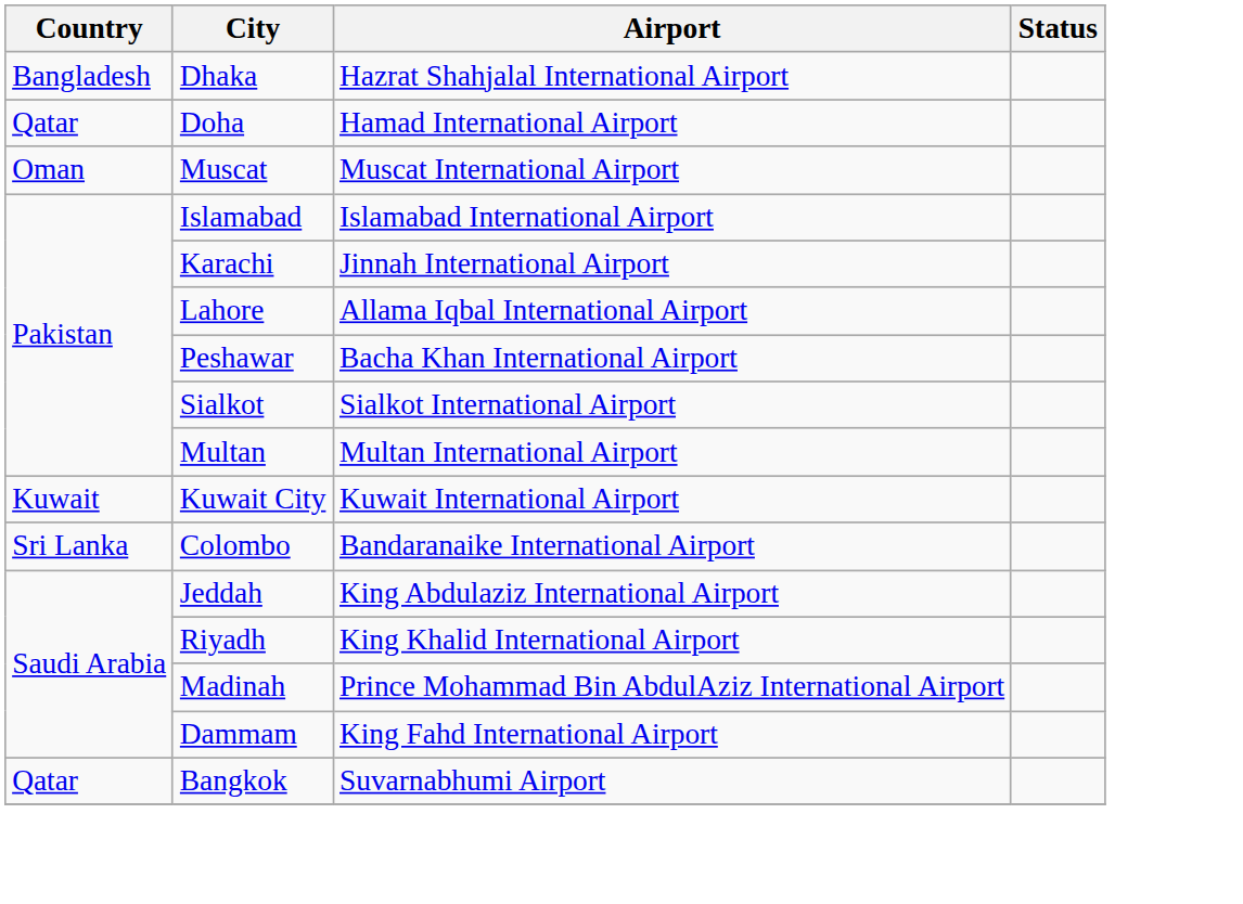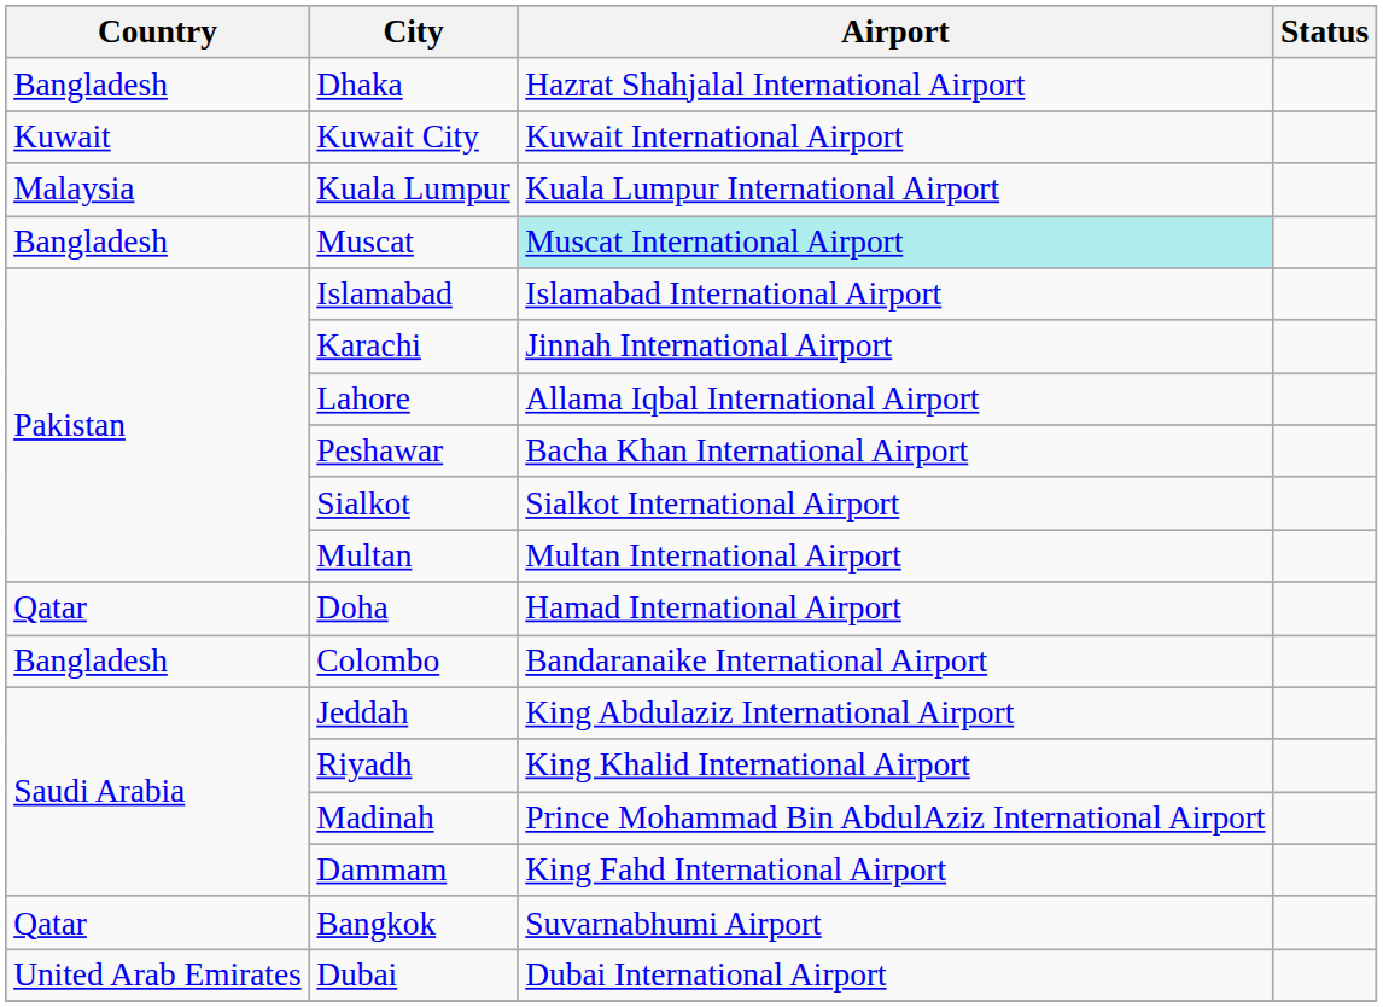rows swapped: Kuwait City <-> Doha
+ row: Malaysia | Kuala Lumpur | Kuala Lumpur International Airport
Muscat | Country: Oman -> Bangladesh
Muscat | Airport: no background -> paleturquoise background
Colombo | Country: Sri Lanka -> Bangladesh
+ row: United Arab Emirates | Dubai | Dubai International Airport
